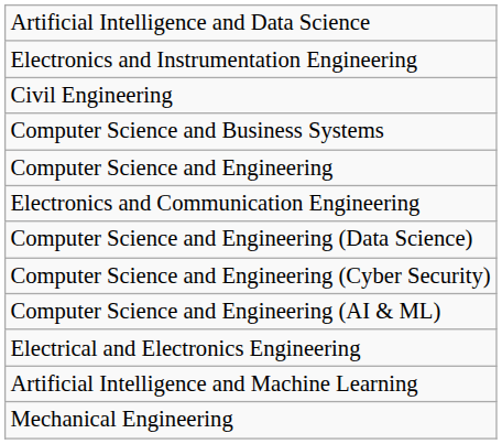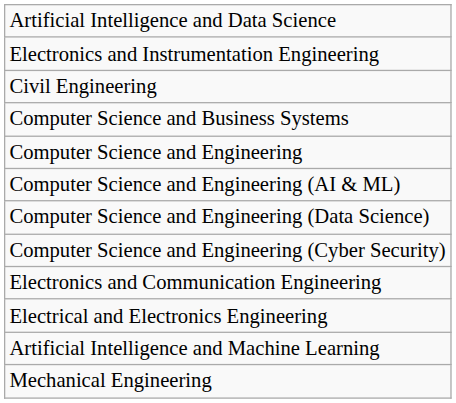row 6 | column 1: Electronics and Communication Engineering -> Computer Science and Engineering (AI & ML)
row 9 | column 1: Computer Science and Engineering (AI & ML) -> Electronics and Communication Engineering
